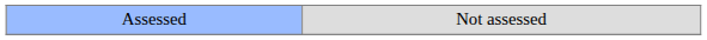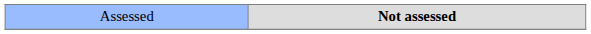Assessed | column 2: normal -> bold
